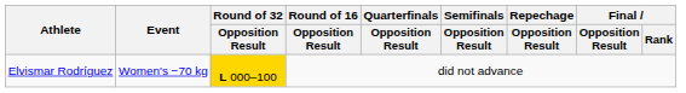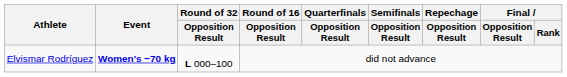Elvismar Rodríguez | Event: normal -> bold
Elvismar Rodríguez | Round of 32 / Opposition Result: gold background -> no background
